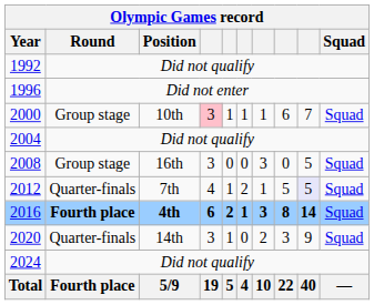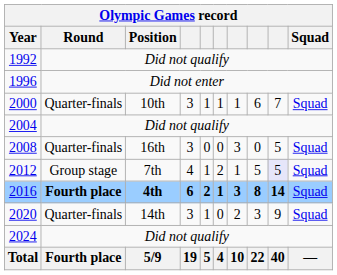2000 | Round: Group stage -> Quarter-finals
2000 | column 4: pink background -> no background
2008 | Round: Group stage -> Quarter-finals
2012 | Round: Quarter-finals -> Group stage
